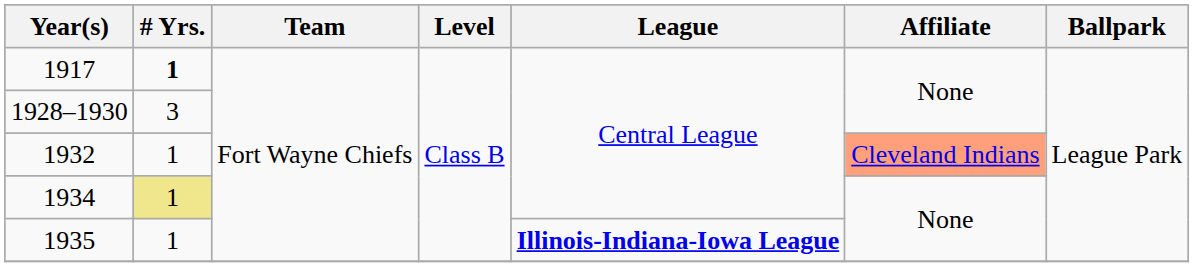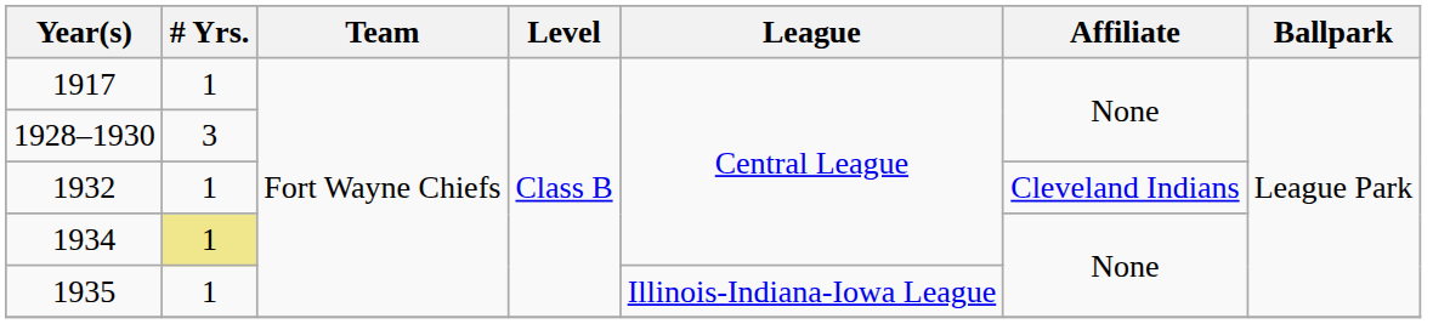1917 | # Yrs.: bold -> normal
1932 | Affiliate: lightsalmon background -> no background
1935 | League: bold -> normal
